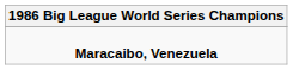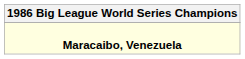row 2 | column 1: no background -> lightyellow background
